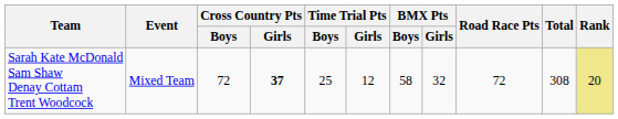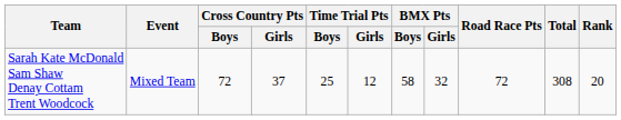Sarah Kate McDonald Sam Shaw Denay Cottam Trent Woodcock | Cross Country Pts / Girls: bold -> normal
Sarah Kate McDonald Sam Shaw Denay Cottam Trent Woodcock | Rank: khaki background -> no background
